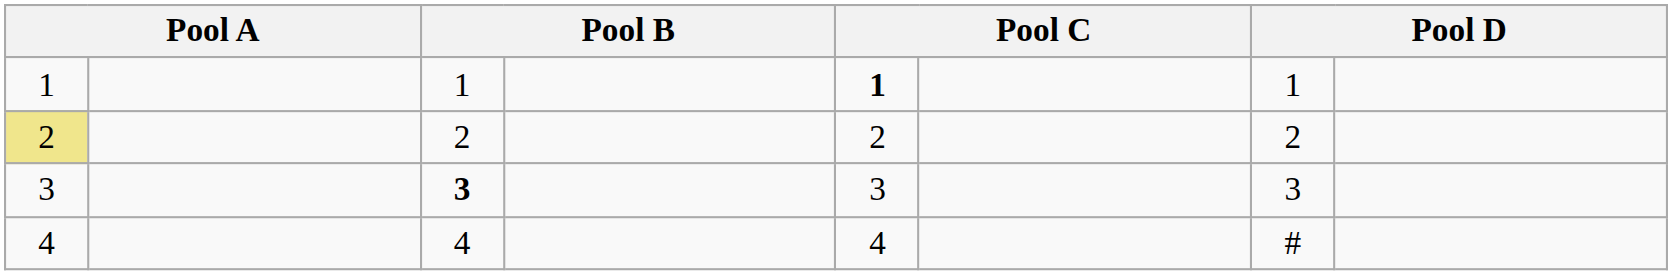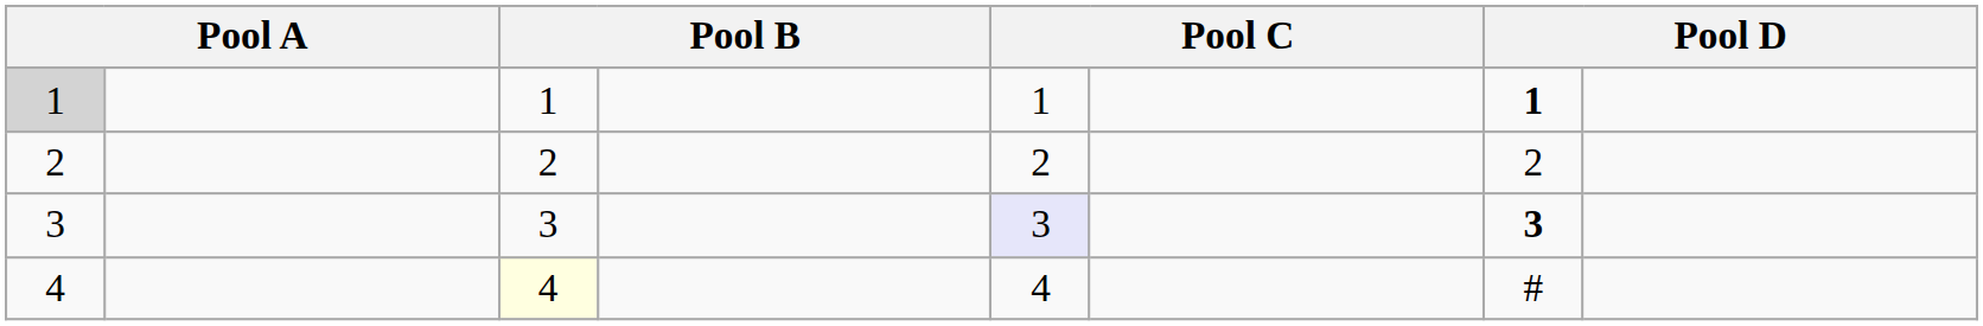row 2 | column 1: no background -> lightgrey background
row 2 | column 5: bold -> normal
row 2 | column 7: normal -> bold
row 3 | column 1: khaki background -> no background
row 4 | column 3: bold -> normal
row 4 | column 5: no background -> lavender background
row 4 | column 7: normal -> bold
row 5 | column 3: no background -> lightyellow background
